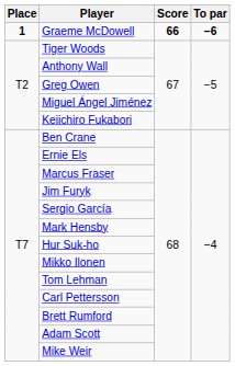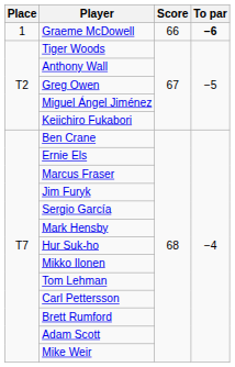Graeme McDowell | Place: bold -> normal
Graeme McDowell | Score: bold -> normal
